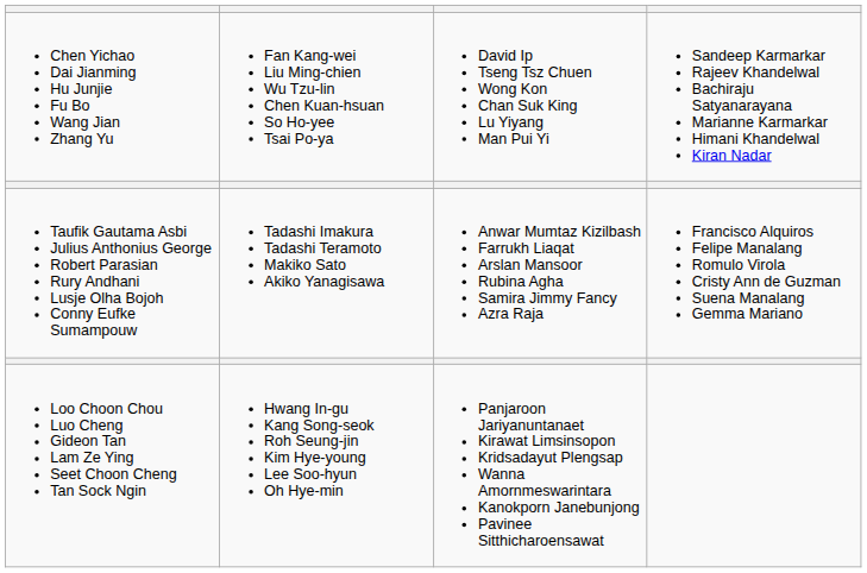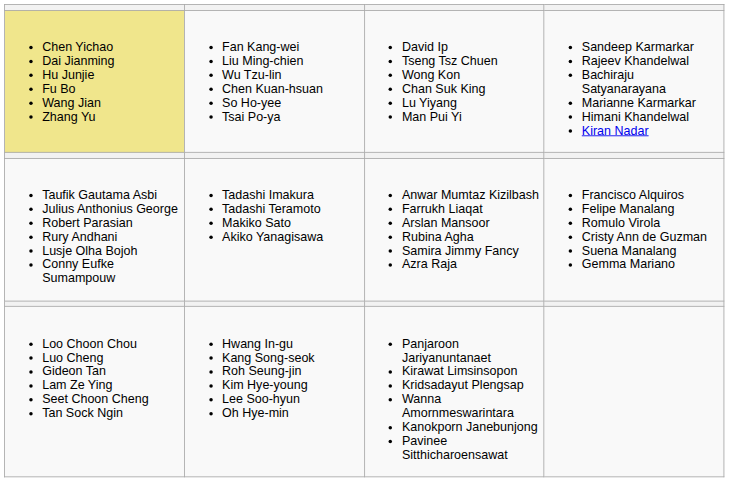Chen Yichao Dai Jianming Hu Junjie Fu Bo Wang Jian Zhang Yu | column 1: no background -> khaki background
